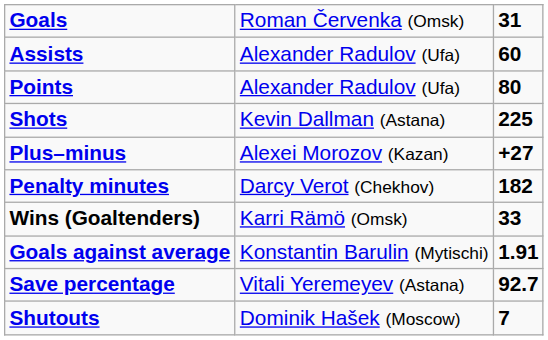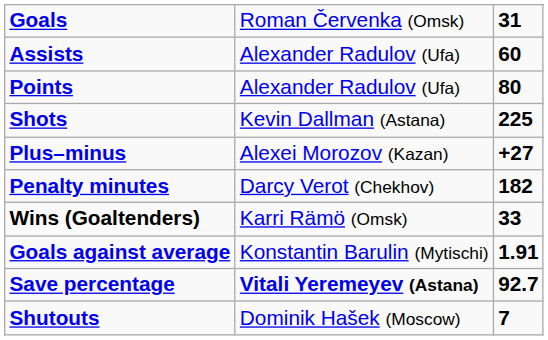Save percentage | column 2: normal -> bold
